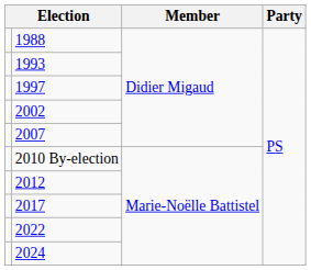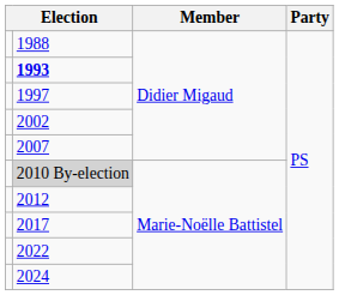1993 | column 2: normal -> bold
2010 By-election | column 2: no background -> lightgrey background
